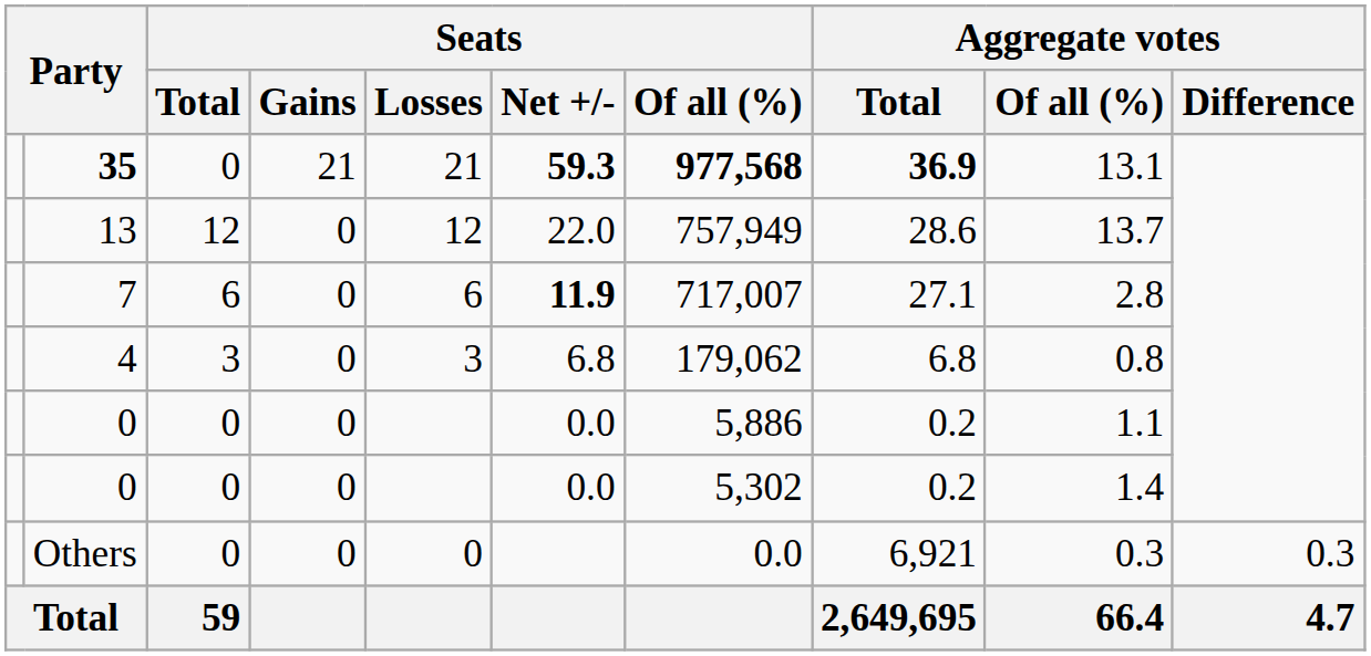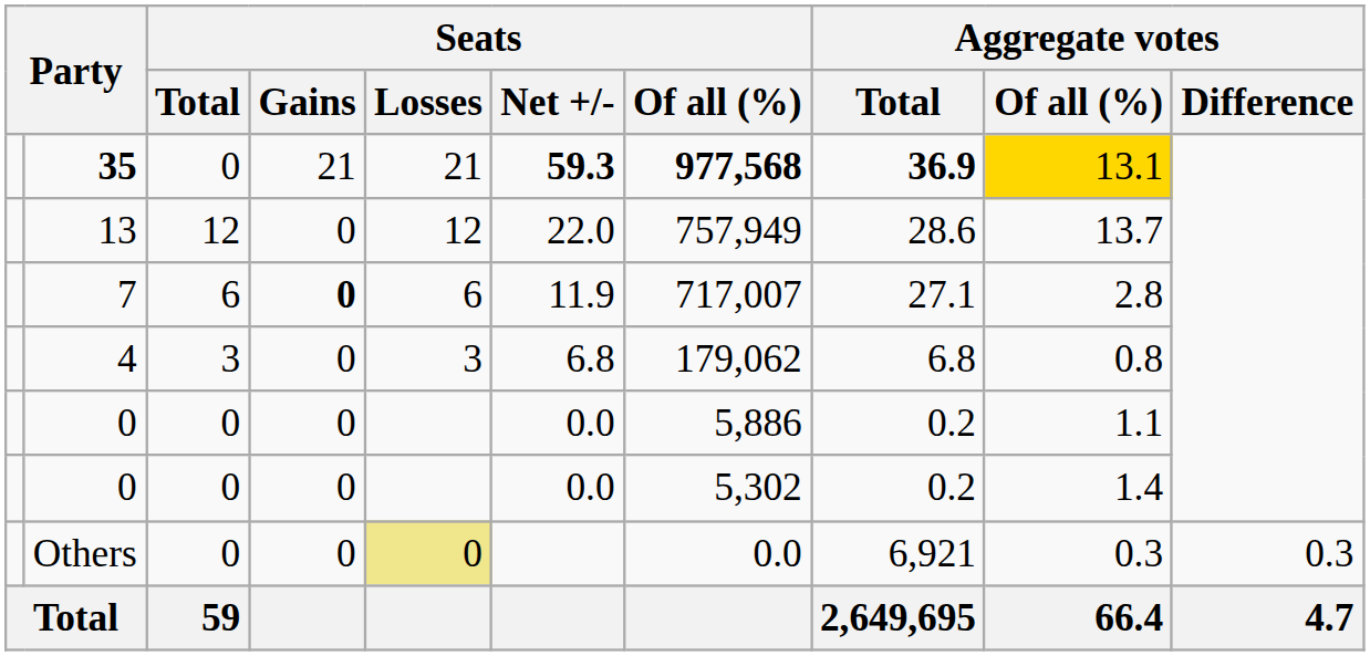35 | Aggregate votes / Of all (%): no background -> gold background
7 | Seats / Gains: normal -> bold
7 | Seats / Net +/-: bold -> normal
Others | Seats / Losses: no background -> khaki background
